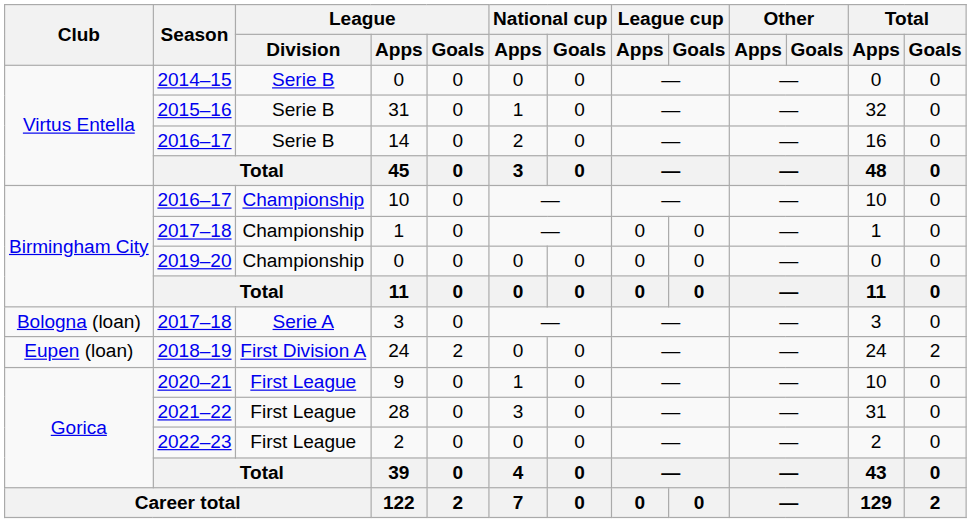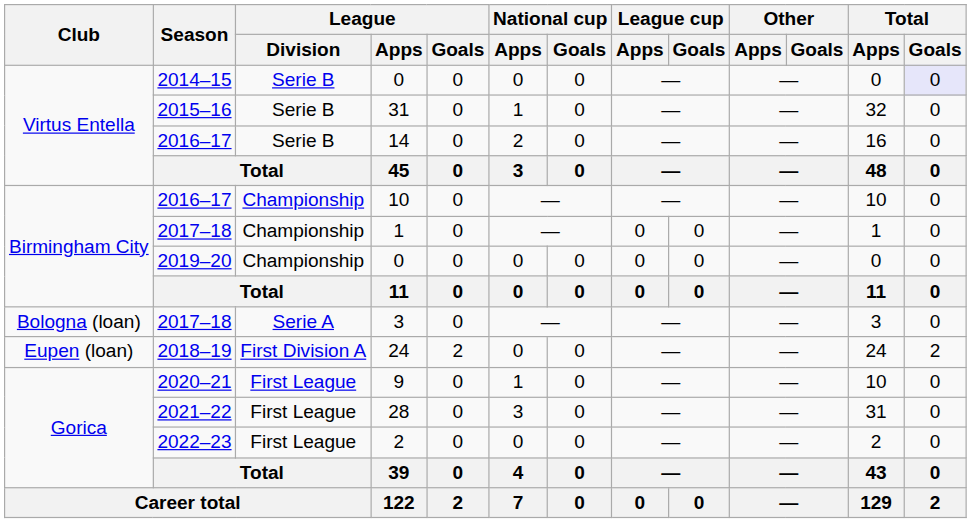2014–15 / 0 | Total / Goals: no background -> lavender background
